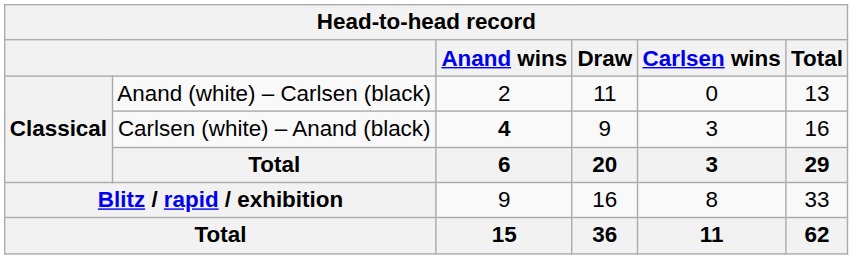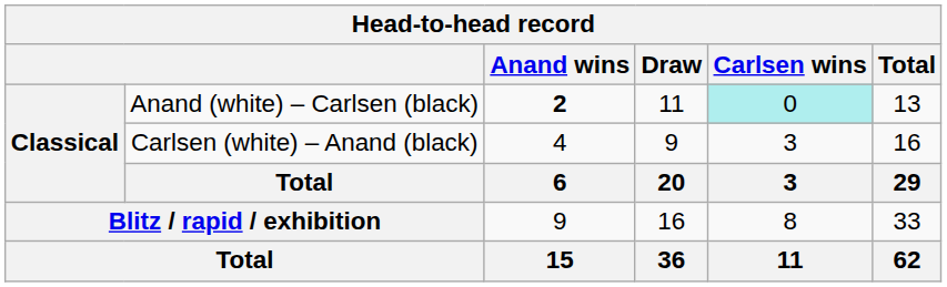Anand (white) – Carlsen (black) | Anand wins: normal -> bold
Anand (white) – Carlsen (black) | Carlsen wins: no background -> paleturquoise background
Carlsen (white) – Anand (black) | Anand wins: bold -> normal
